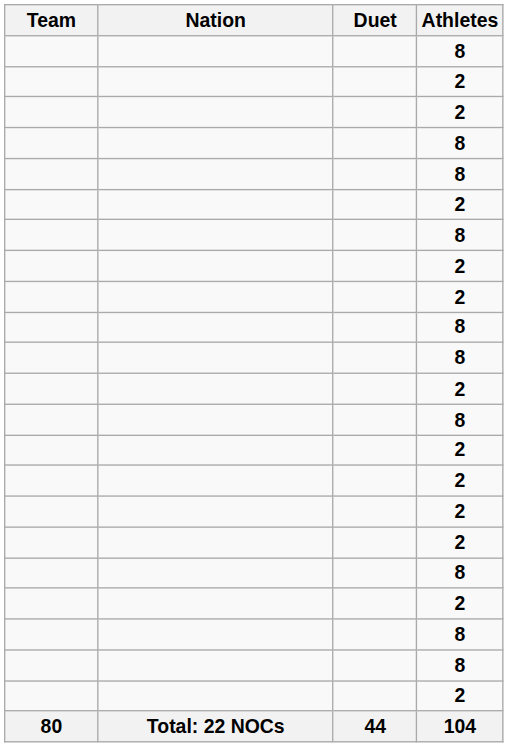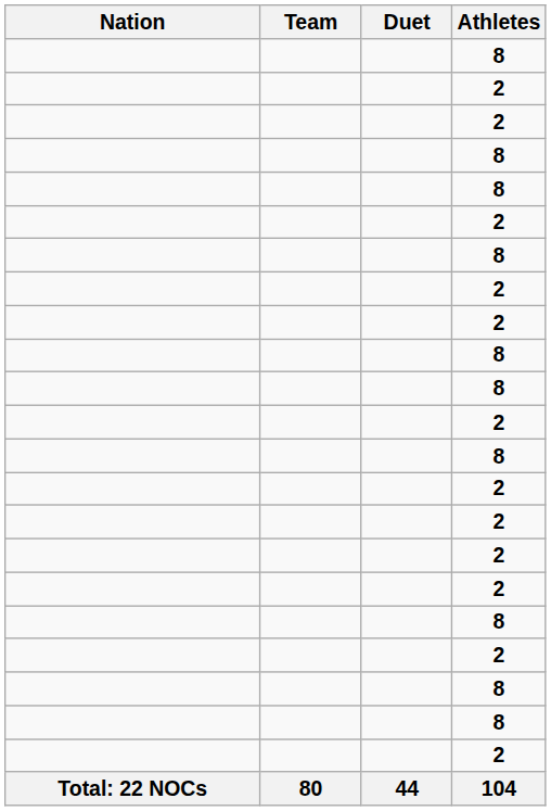columns swapped: Nation <-> Team
